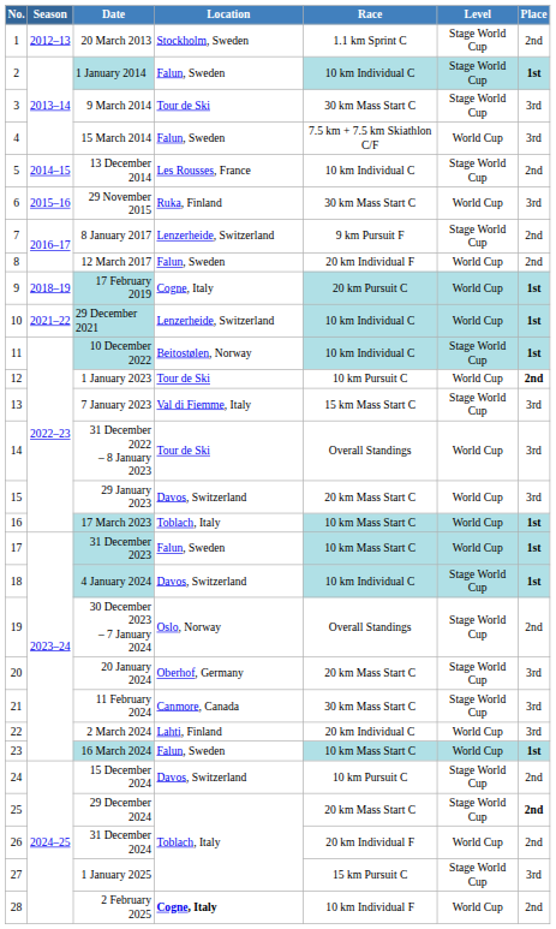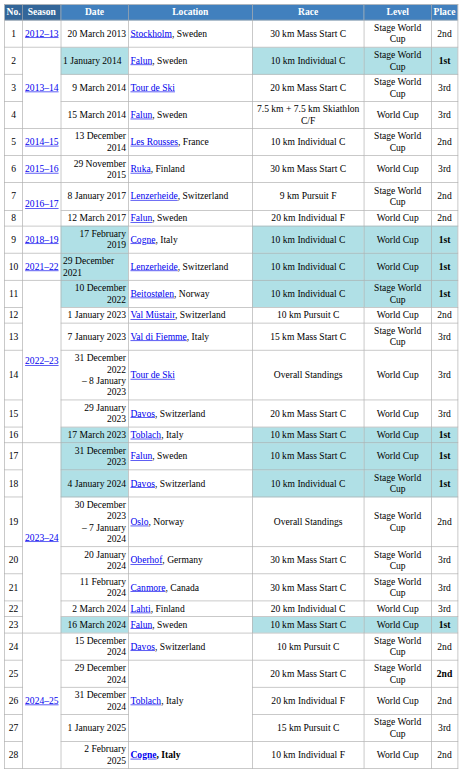20 March 2013 | Race: 1.1 km Sprint C -> 30 km Mass Start C
9 March 2014 | Race: 30 km Mass Start C -> 20 km Mass Start C
17 February 2019 | Race: 20 km Pursuit C -> 10 km Individual C
1 January 2023 | Location: Tour de Ski -> Val Müstair, Switzerland
1 January 2023 | Place: bold -> normal
20 January 2024 | Race: 20 km Mass Start C -> 30 km Mass Start C
